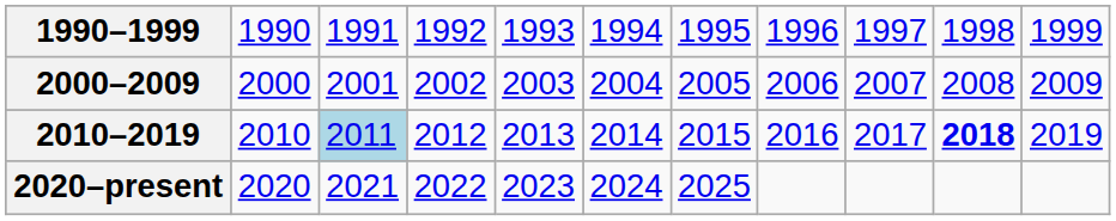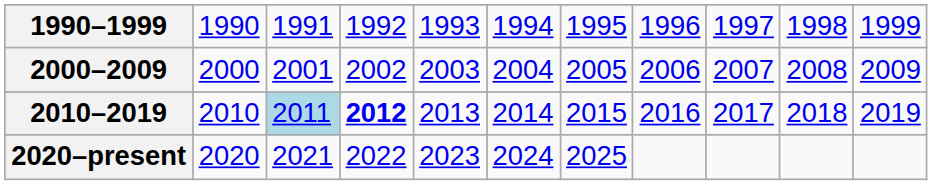2010–2019 | column 4: normal -> bold
2010–2019 | column 10: bold -> normal
